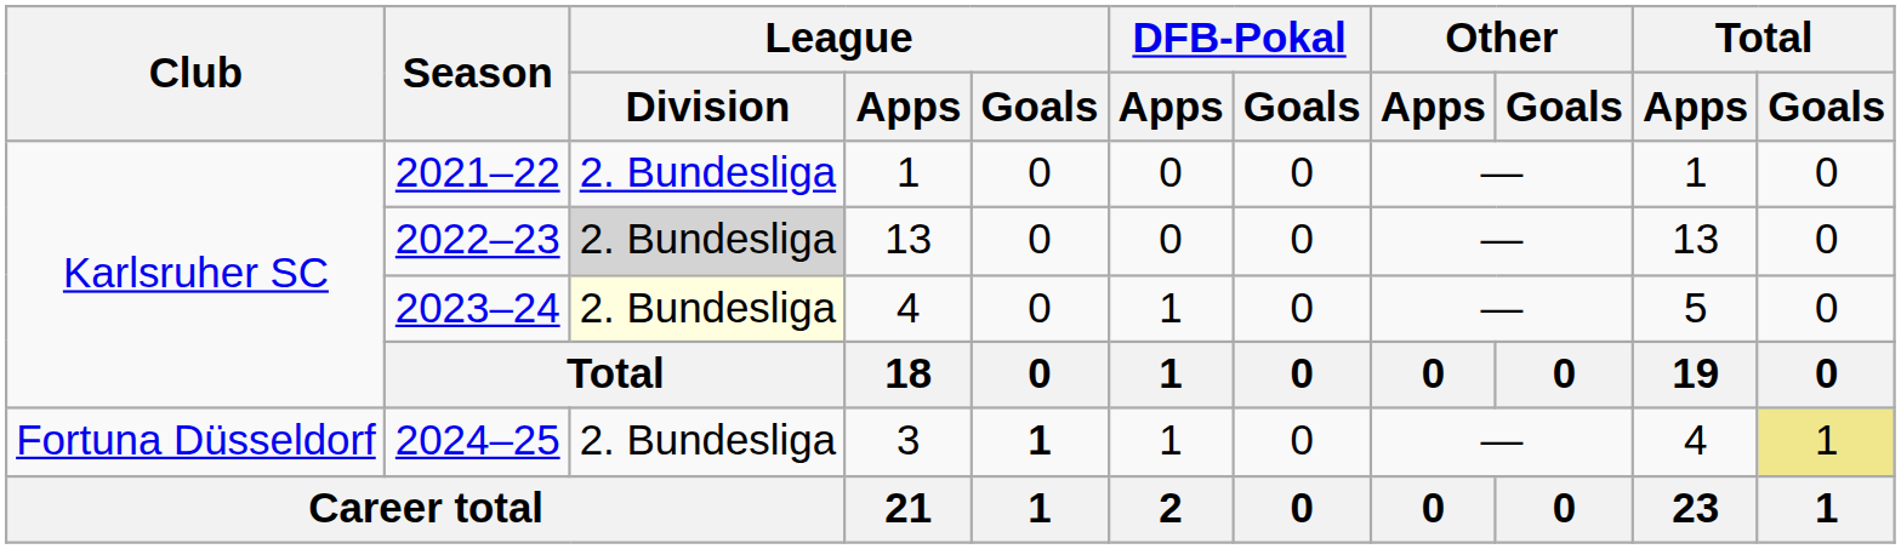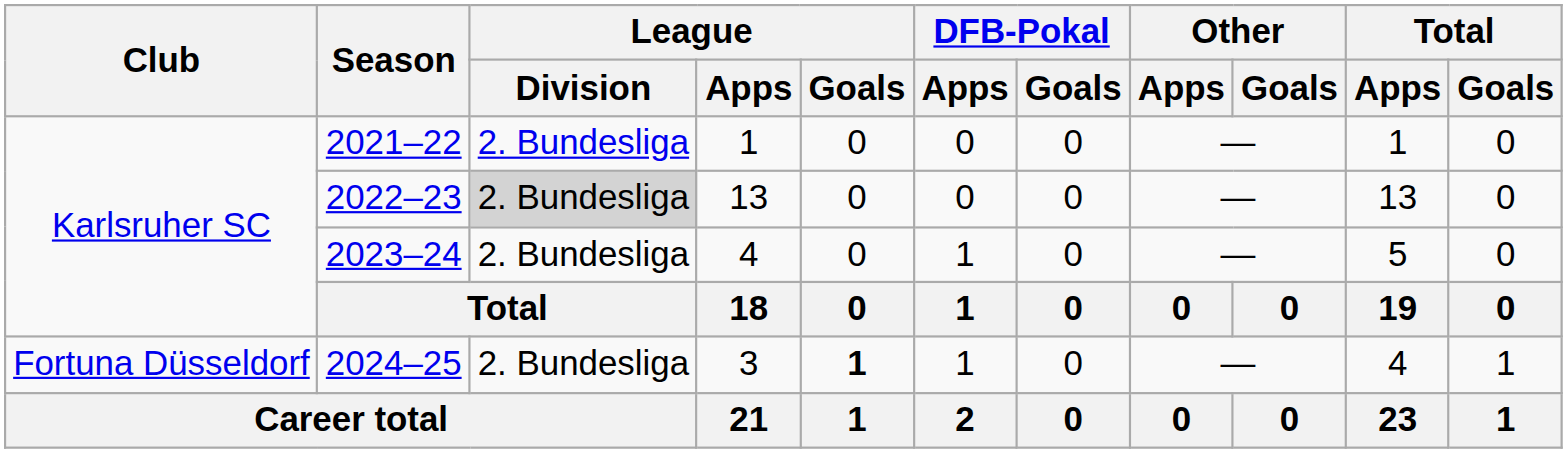2023–24 | League / Division: lightyellow background -> no background
2024–25 | Total / Goals: khaki background -> no background
